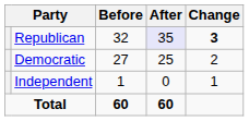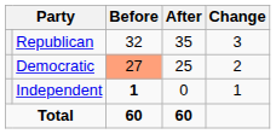Republican | After: lavender background -> no background
Republican | Change: bold -> normal
Democratic | Before: no background -> lightsalmon background
Independent | Before: normal -> bold
